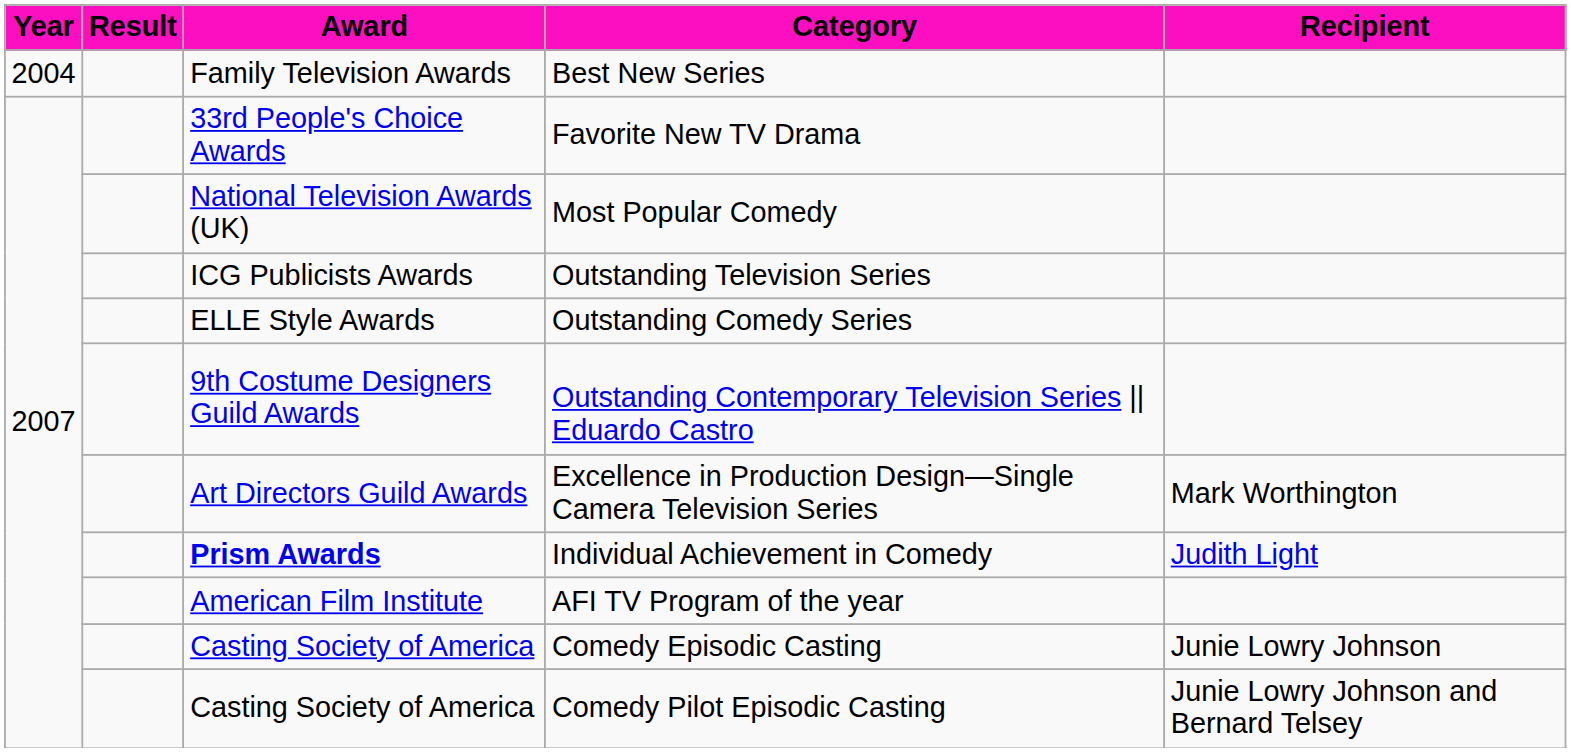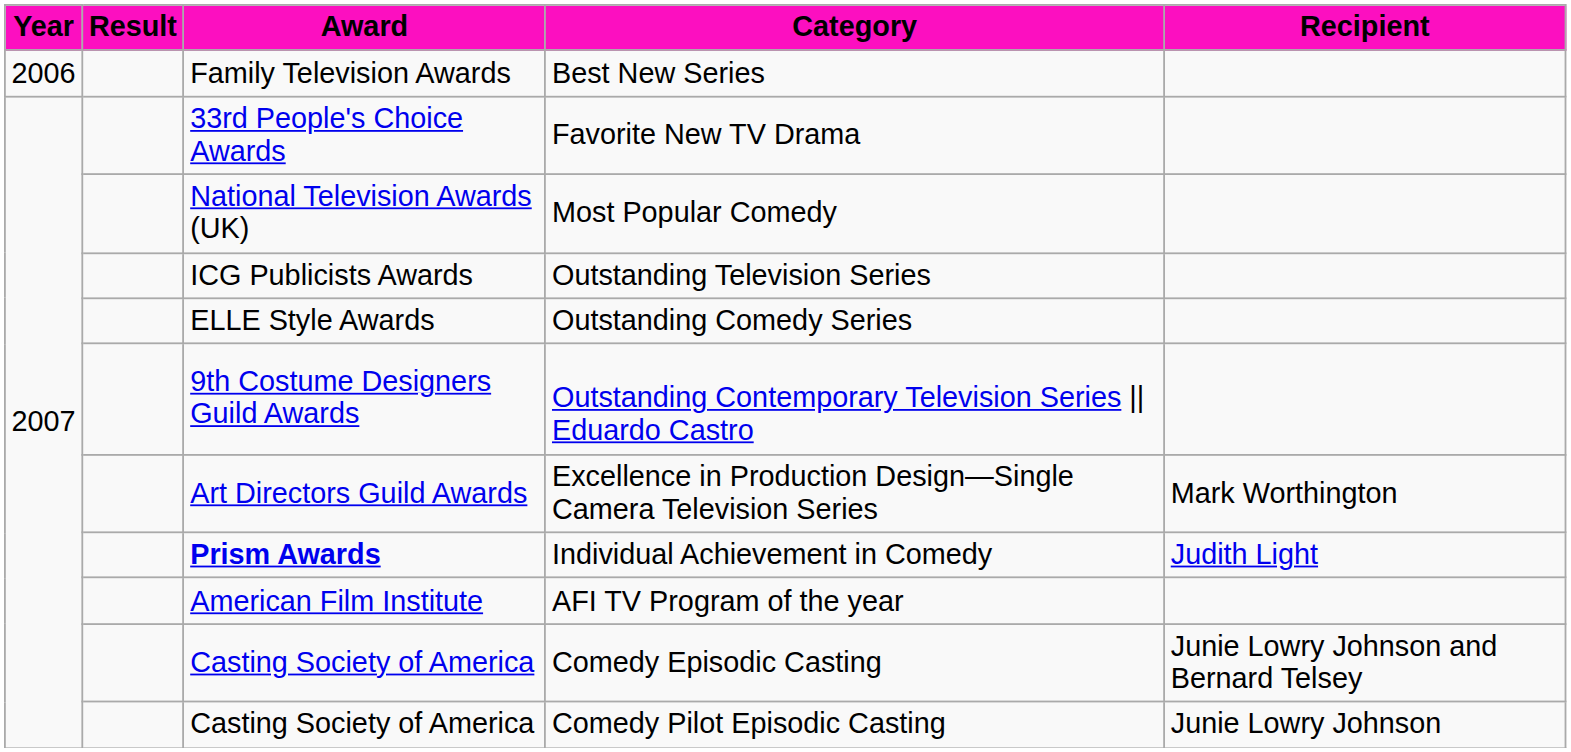Best New Series | Year: 2004 -> 2006
Comedy Episodic Casting | Recipient: Junie Lowry Johnson -> Junie Lowry Johnson and Bernard Telsey
Comedy Pilot Episodic Casting | Recipient: Junie Lowry Johnson and Bernard Telsey -> Junie Lowry Johnson
